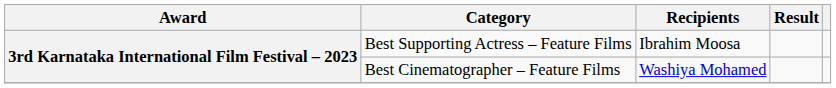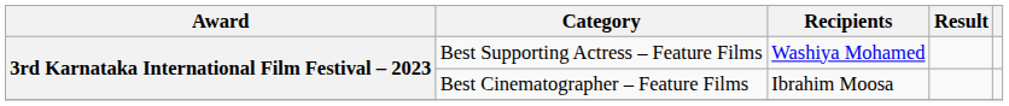Best Supporting Actress – Feature Films | Recipients: Ibrahim Moosa -> Washiya Mohamed
Best Cinematographer – Feature Films | Recipients: Washiya Mohamed -> Ibrahim Moosa
